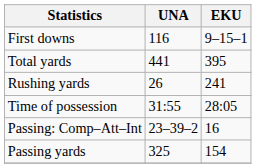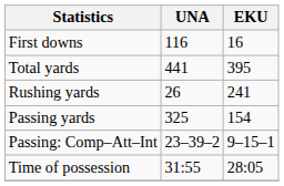First downs | EKU: 9–15–1 -> 16
rows swapped: Passing yards <-> Time of possession
Passing: Comp–Att–Int | EKU: 16 -> 9–15–1
